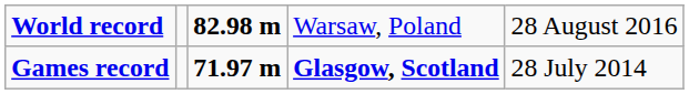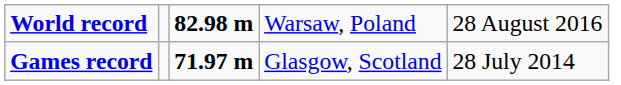Games record | column 4: bold -> normal
